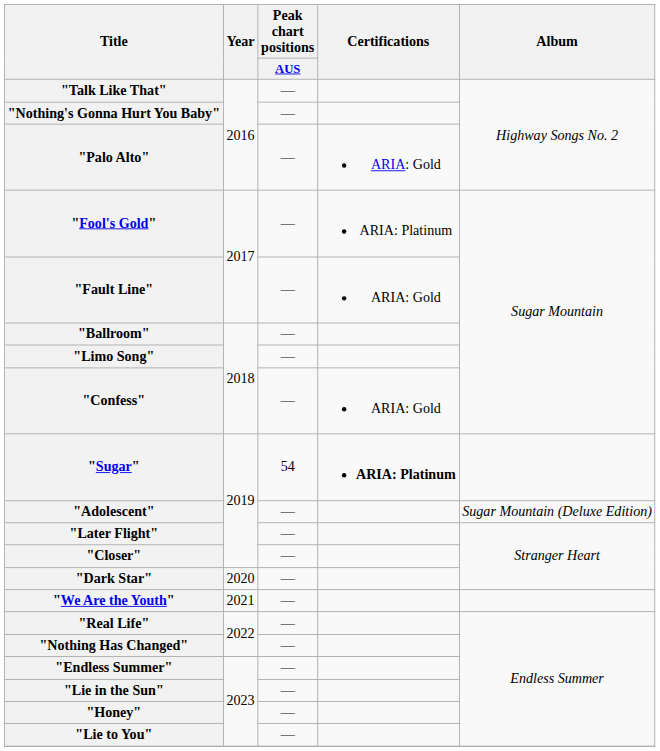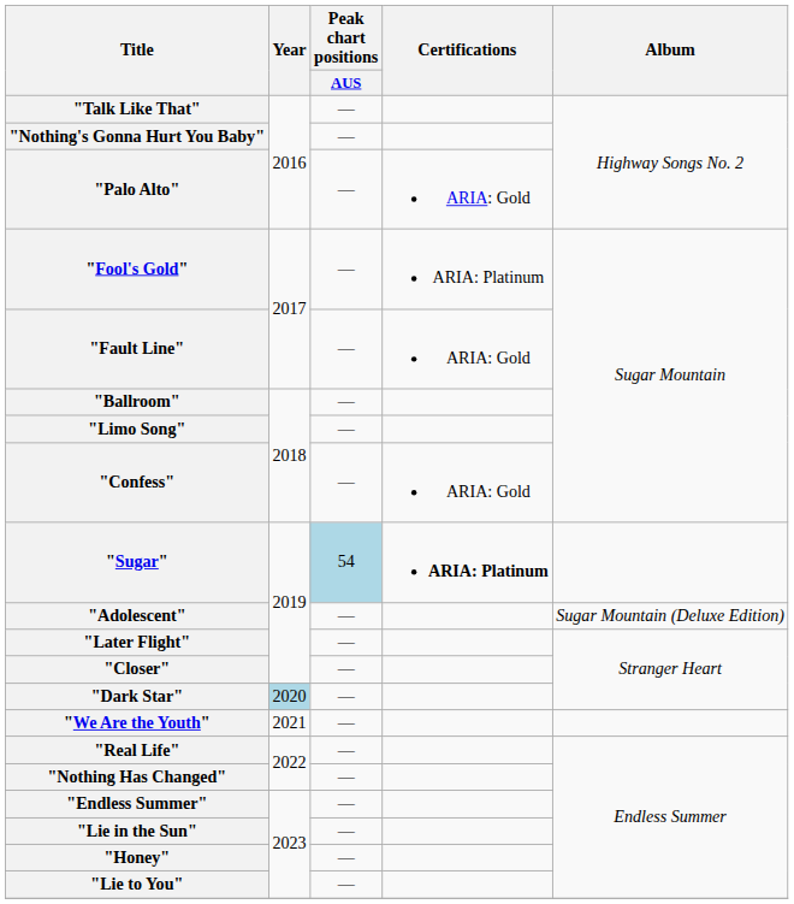"Sugar" | Peak chart positions / AUS: no background -> lightblue background
"Dark Star" | Year: no background -> lightblue background
